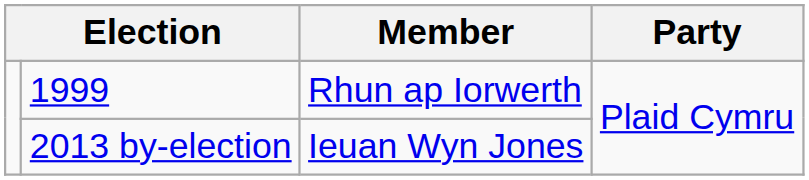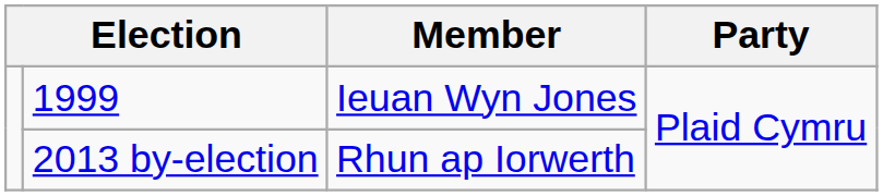1999 | Member: Rhun ap Iorwerth -> Ieuan Wyn Jones
2013 by-election | Member: Ieuan Wyn Jones -> Rhun ap Iorwerth
